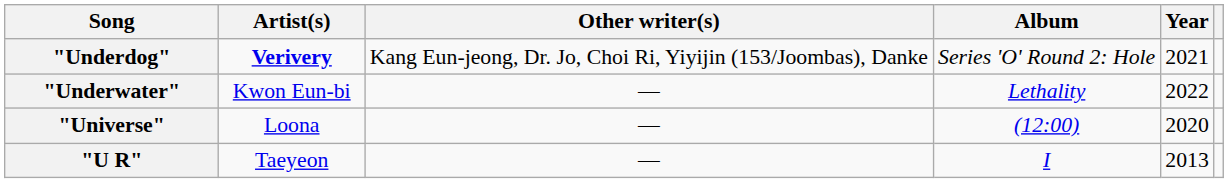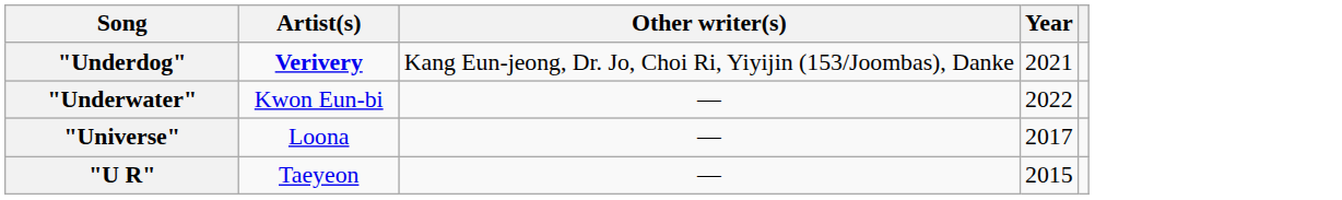- column: Album | Series 'O' Round 2: Hole | Lethality | (12:00) | I
"Universe" | Year: 2020 -> 2017
"U R" | Year: 2013 -> 2015
